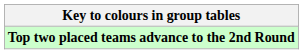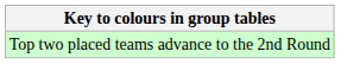row 2 | column 1: bold -> normal
